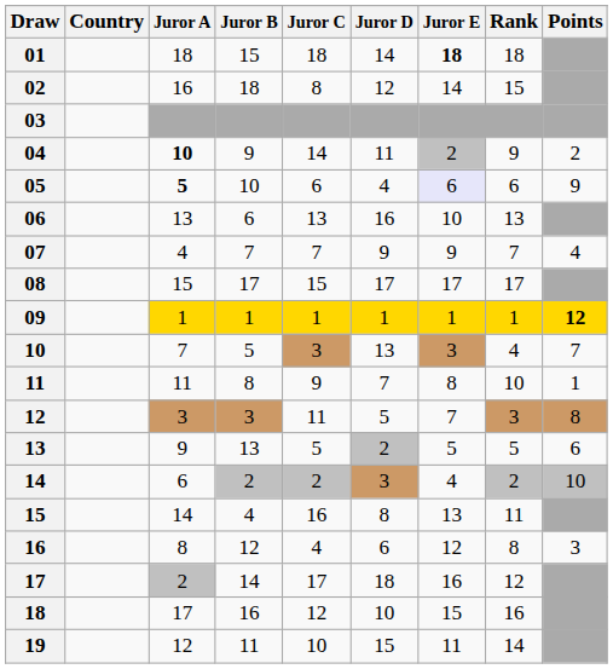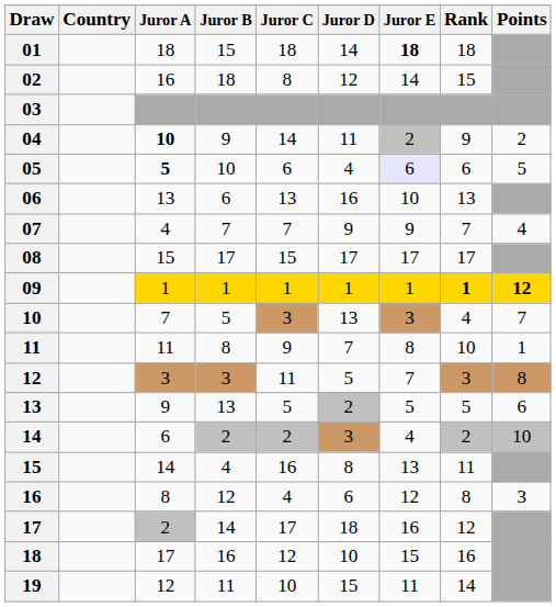05 | Points: 9 -> 5
09 | Rank: normal -> bold
